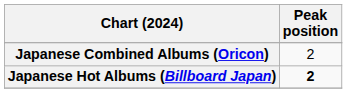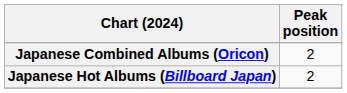Japanese Hot Albums (Billboard Japan) | Peak position: bold -> normal
